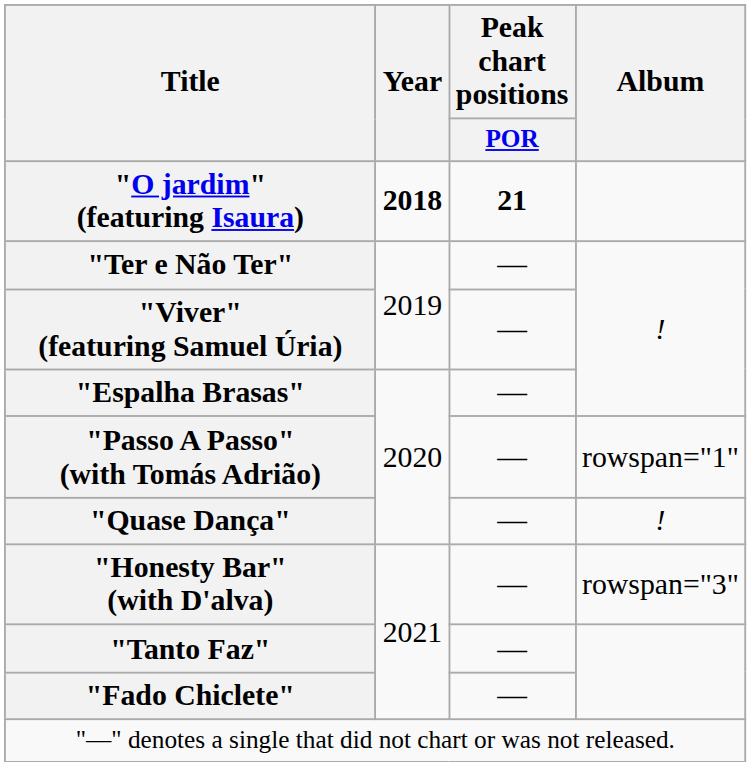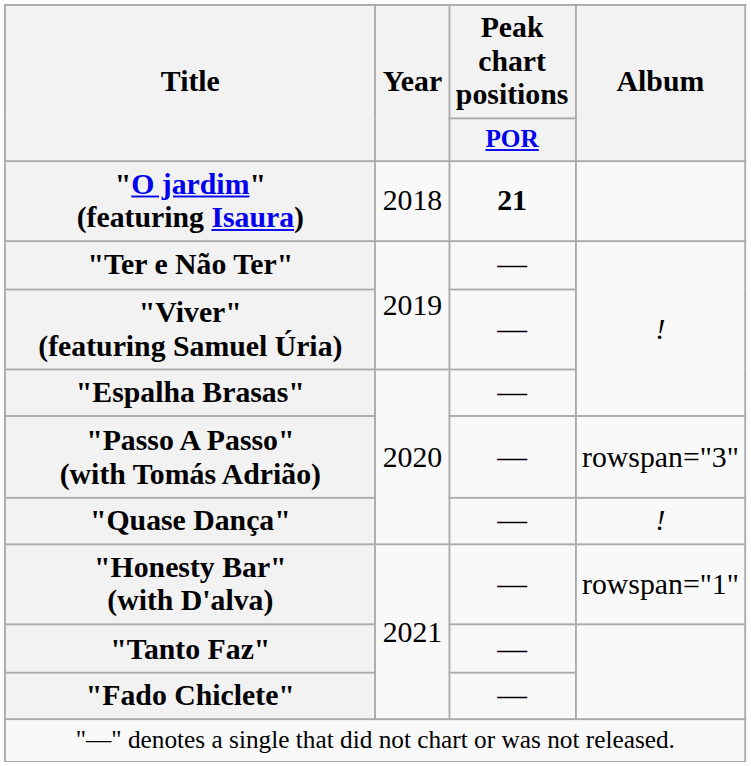"O jardim" (featuring Isaura) | Year: bold -> normal
"Passo A Passo" (with Tomás Adrião) | Album: rowspan="1" -> rowspan="3"
"Honesty Bar" (with D'alva) | Album: rowspan="3" -> rowspan="1"
